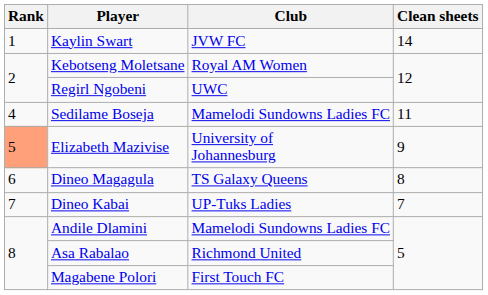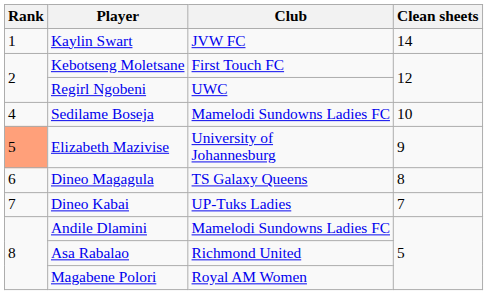Kebotseng Moletsane | Club: Royal AM Women -> First Touch FC
Sedilame Boseja | Clean sheets: 11 -> 10
Magabene Polori | Club: First Touch FC -> Royal AM Women
